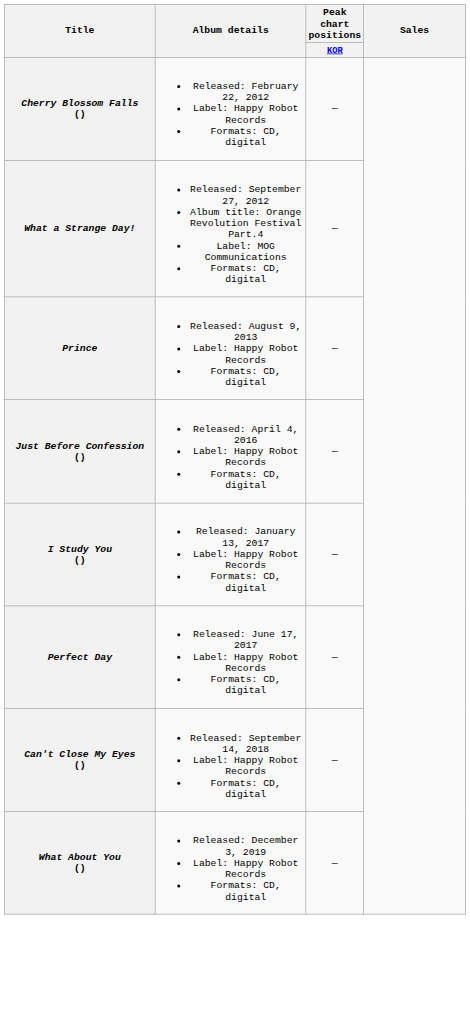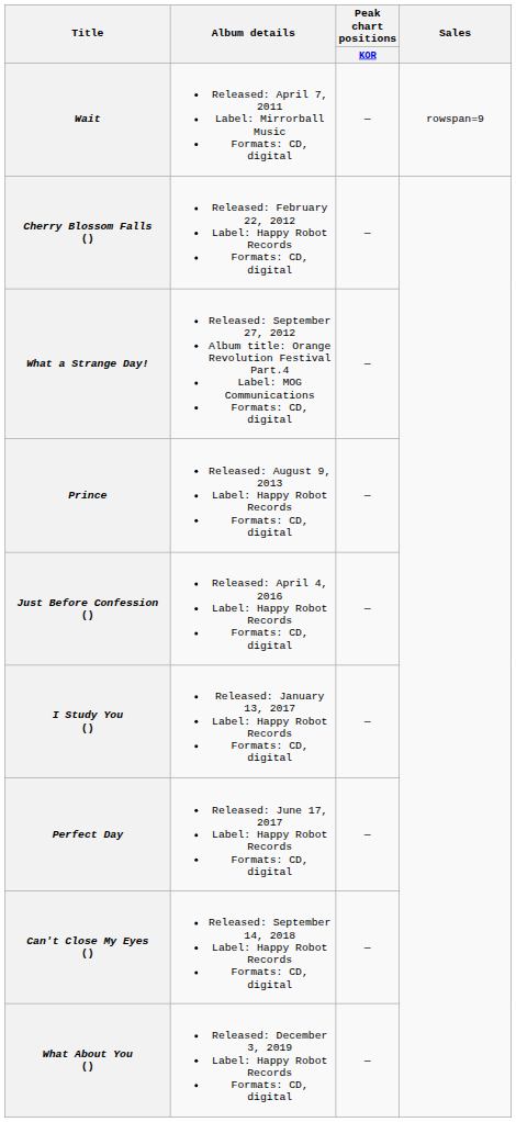+ row: Wait | Released: April 7, 2011 Label: Mirrorball Music Formats: CD, digital | — | rowspan=9
